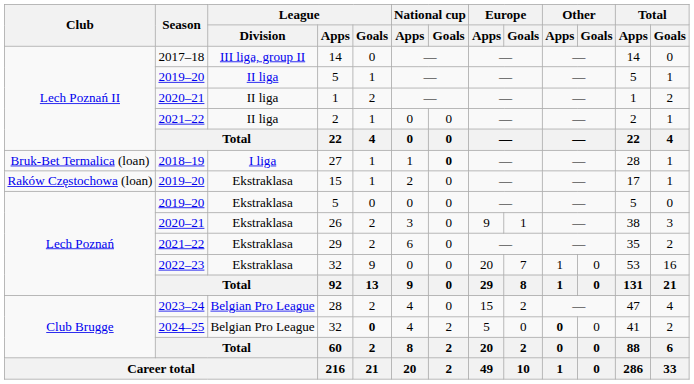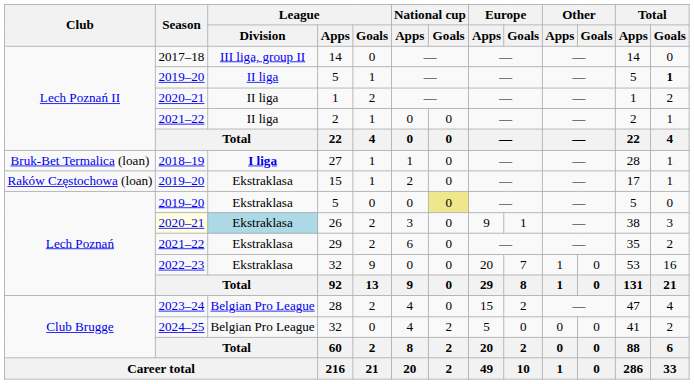Lech Poznań II / 5 | Total / Goals: normal -> bold
27 | League / Division: normal -> bold
27 | National cup / Goals: bold -> normal
Lech Poznań / 5 | National cup / Goals: no background -> khaki background
26 | Season: no background -> lightyellow background
26 | League / Division: no background -> lightblue background
Club Brugge / 32 | League / Goals: bold -> normal
Club Brugge / 32 | Other / Apps: bold -> normal
